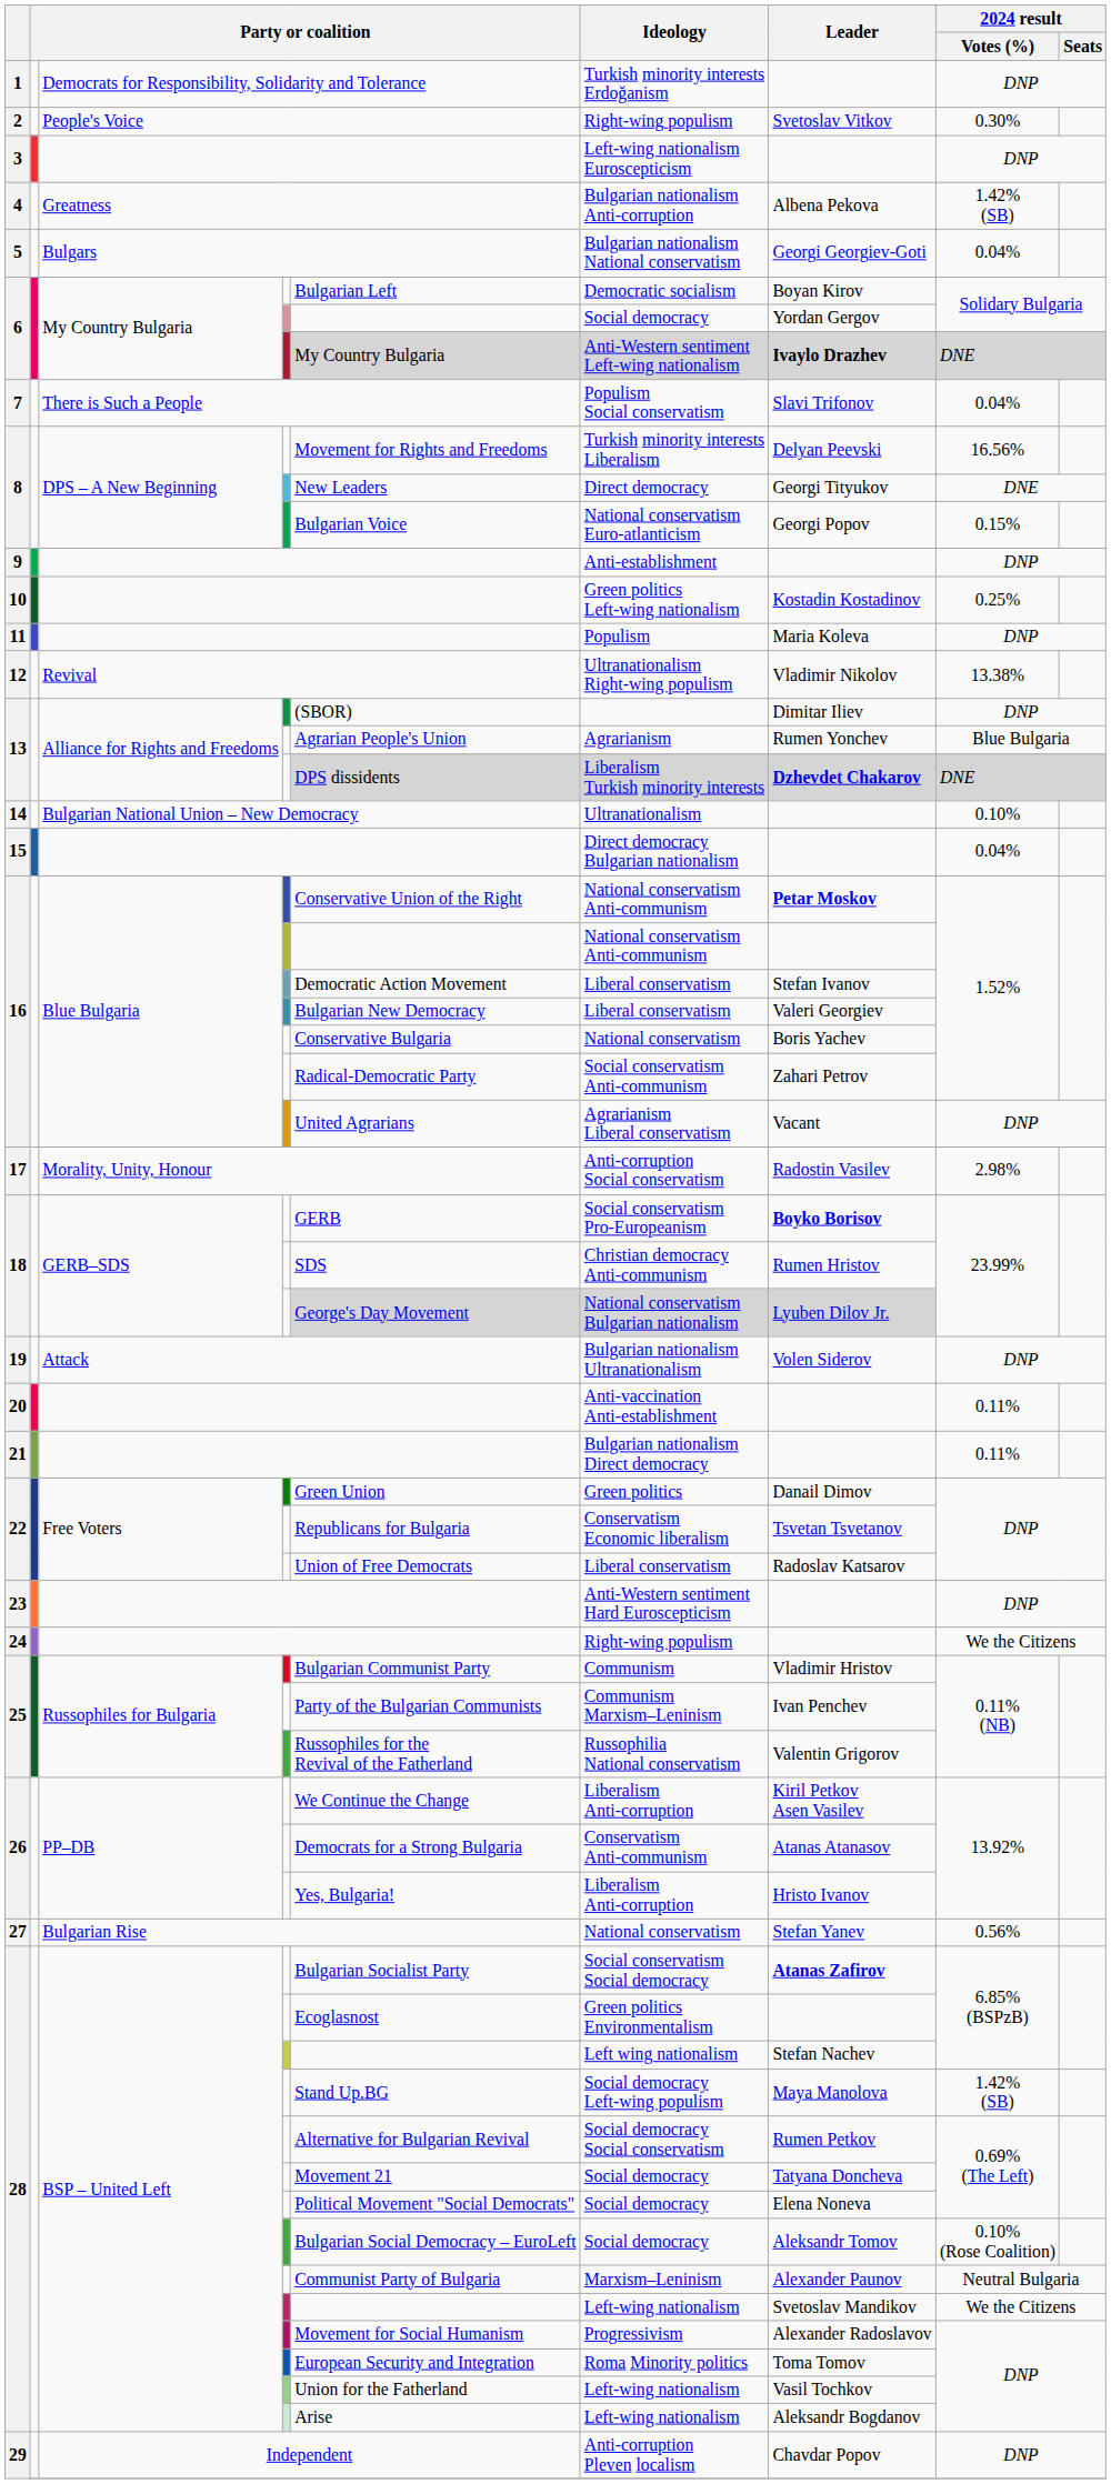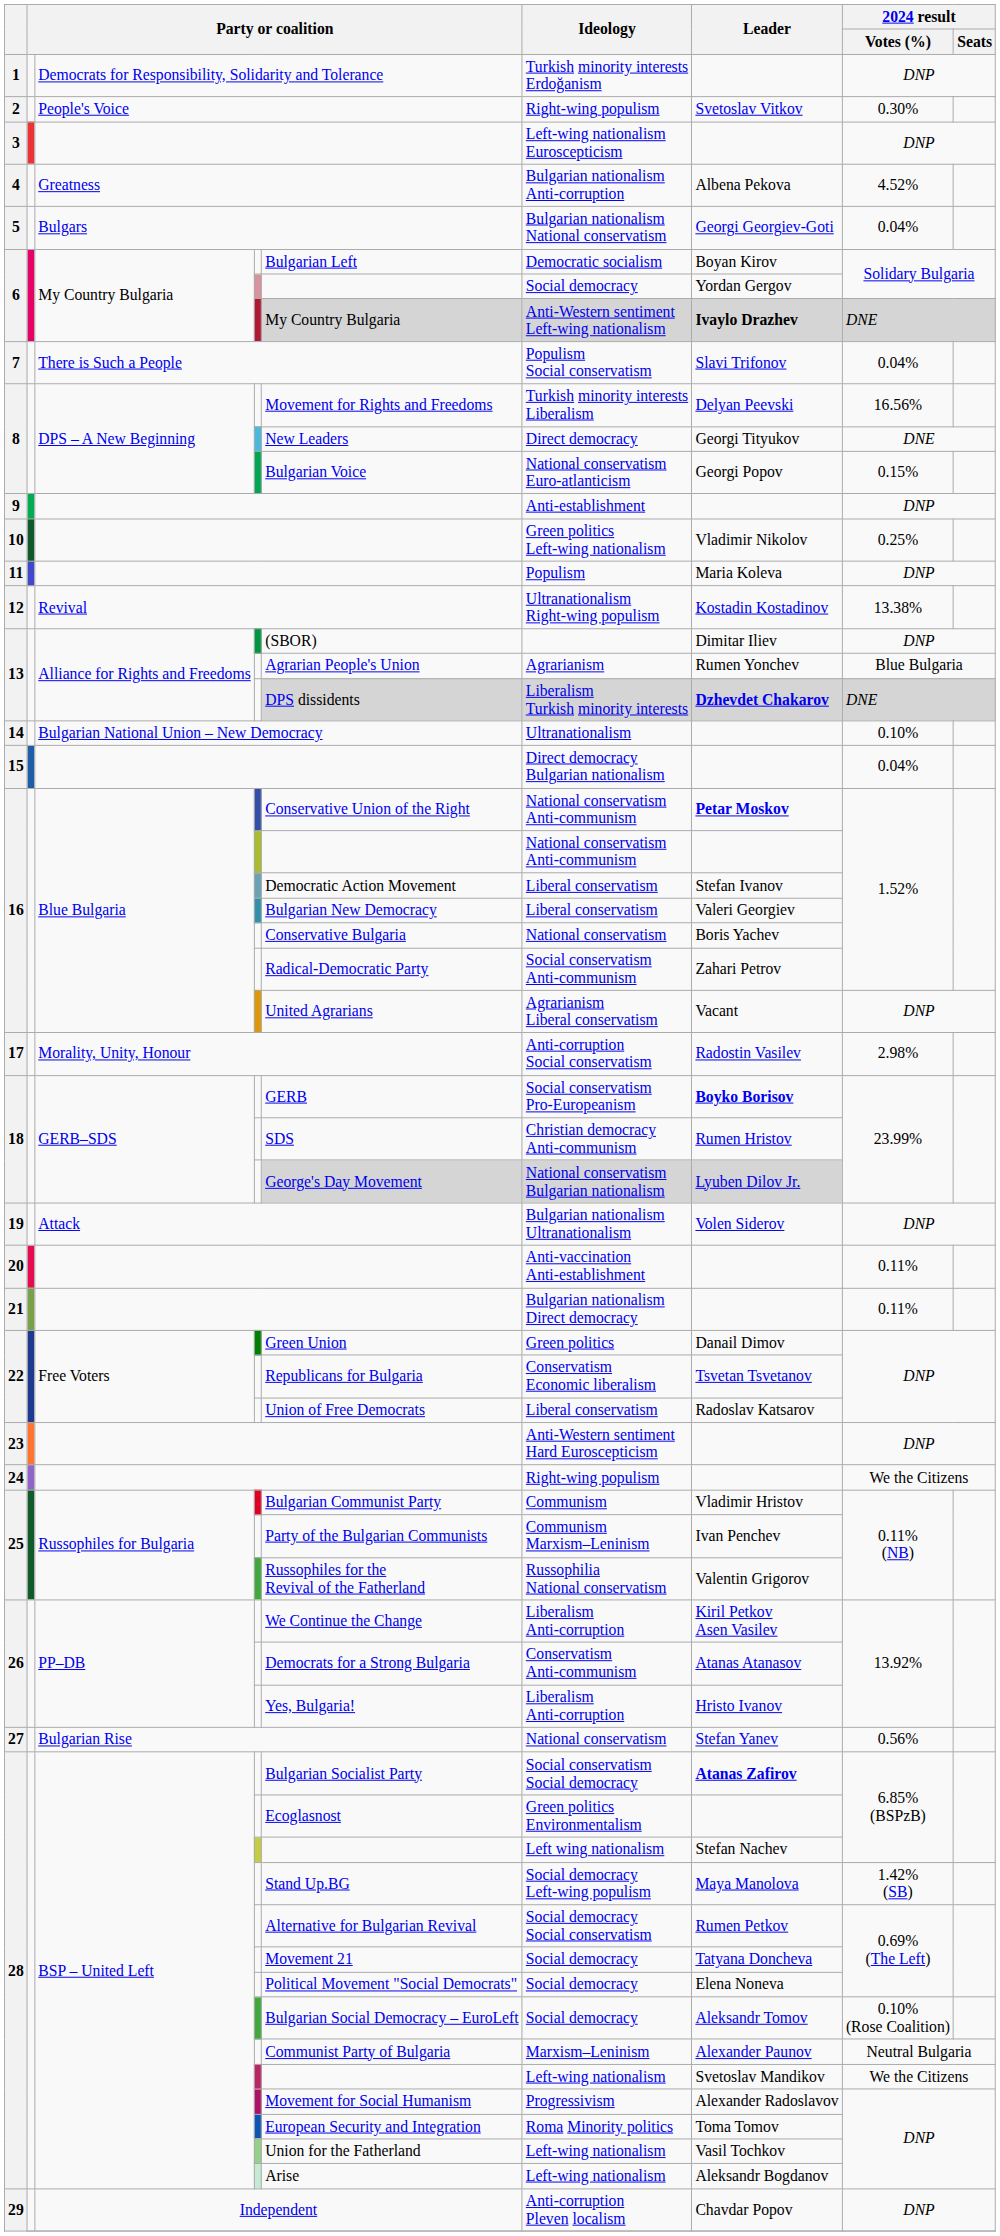4 | 2024 result / Votes (%): 1.42% (SB) -> 4.52%
10 | Leader: Kostadin Kostadinov -> Vladimir Nikolov
12 | Leader: Vladimir Nikolov -> Kostadin Kostadinov
